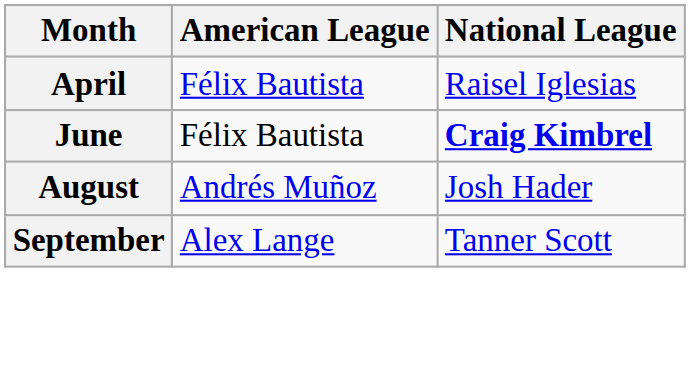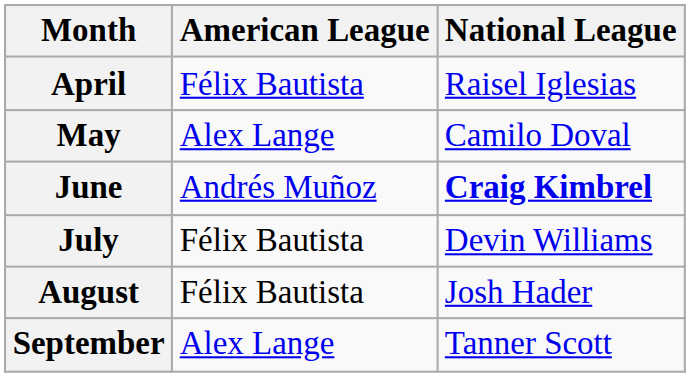+ row: May | Alex Lange | Camilo Doval
June | American League: Félix Bautista -> Andrés Muñoz
+ row: July | Félix Bautista | Devin Williams
August | American League: Andrés Muñoz -> Félix Bautista
